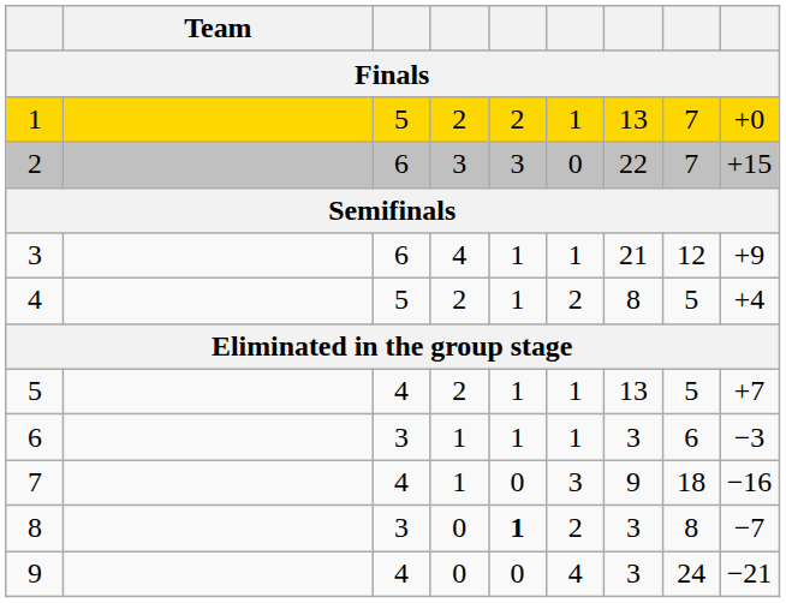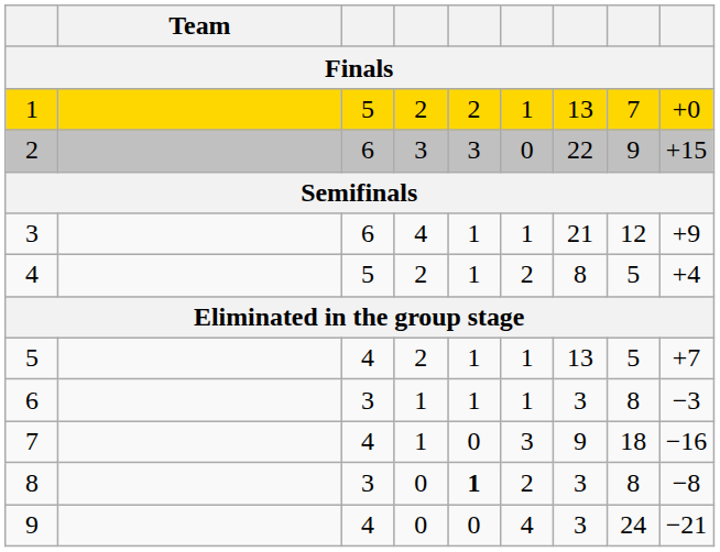row 4 | column 8: 7 -> 9
row 10 | column 8: 6 -> 8
row 12 | column 9: −7 -> −8
